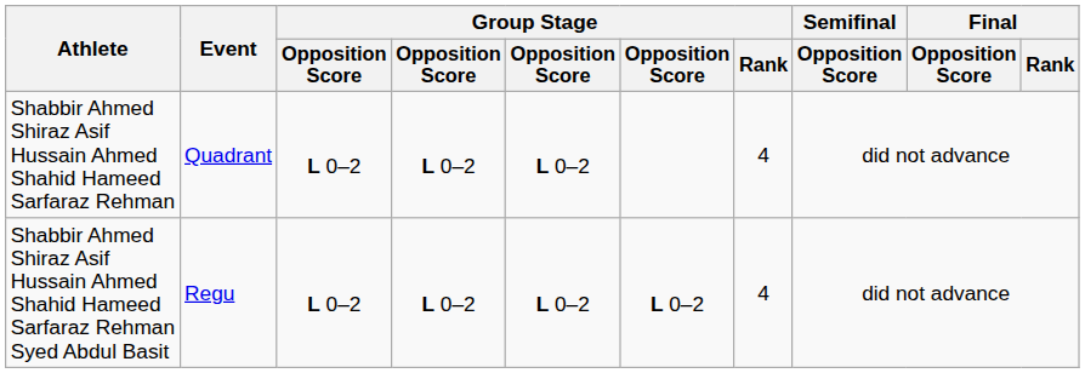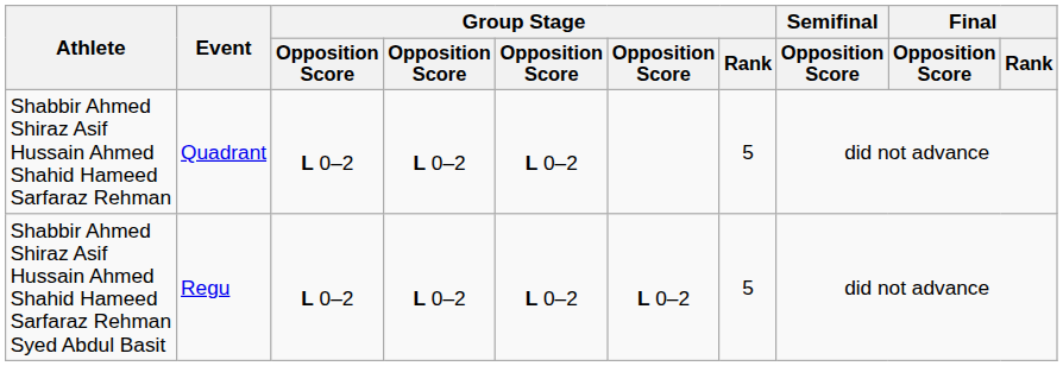row 3 | Group Stage / Rank: 4 -> 5
row 4 | Group Stage / Rank: 4 -> 5
